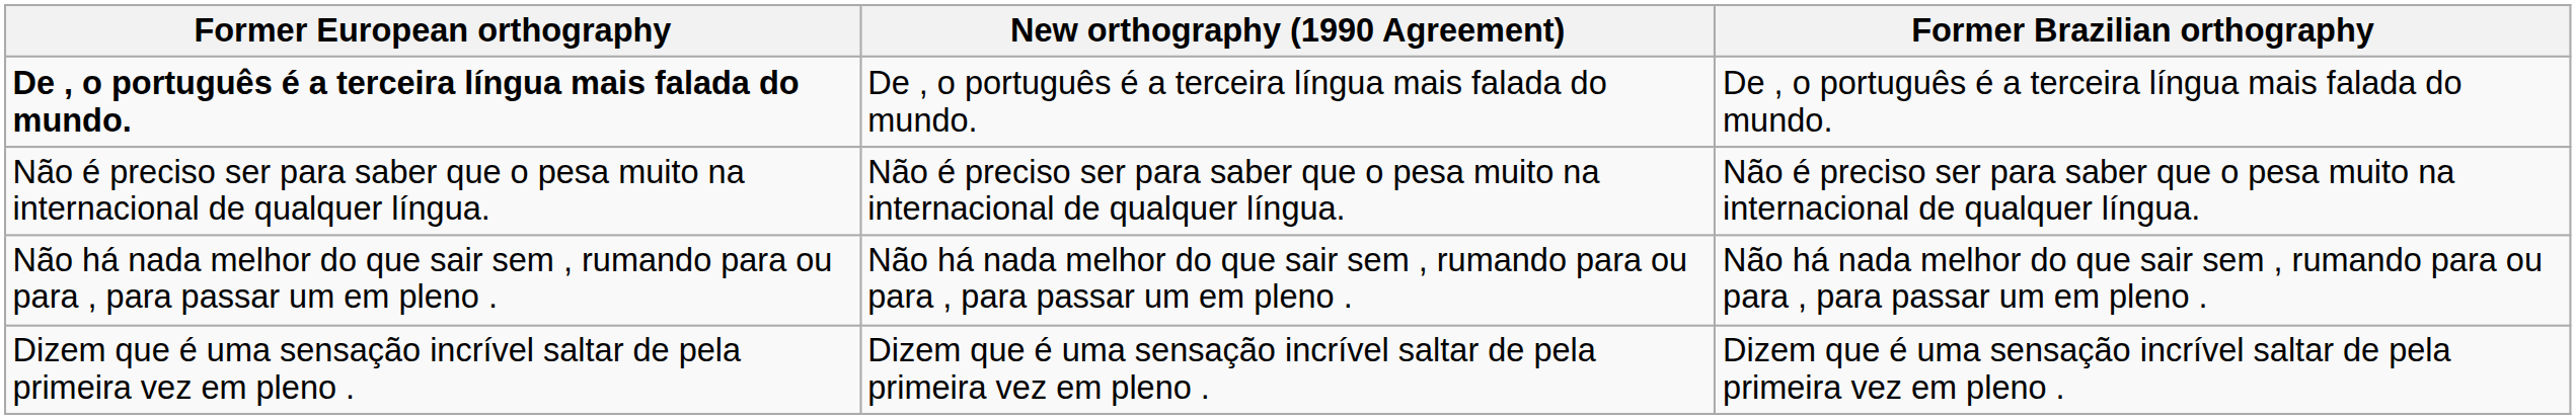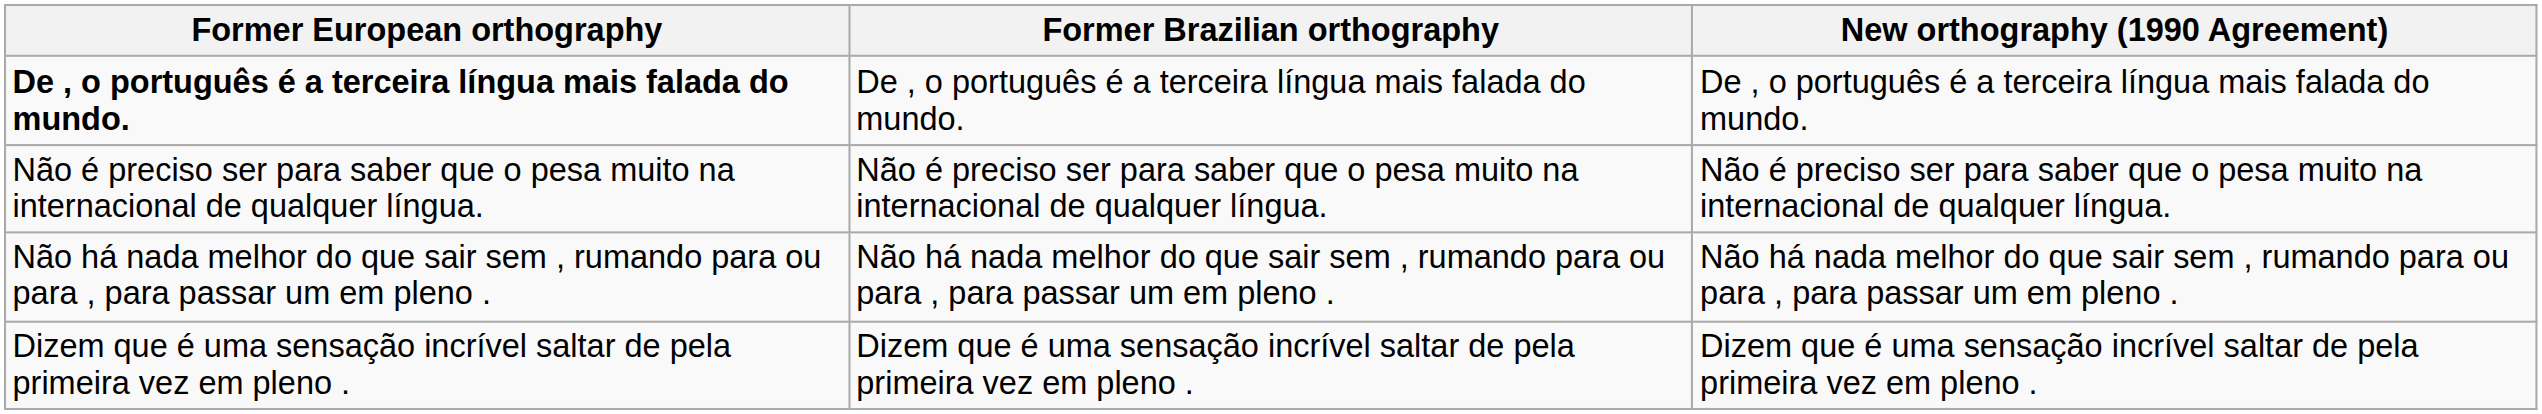columns swapped: Former Brazilian orthography <-> New orthography (1990 Agreement)
